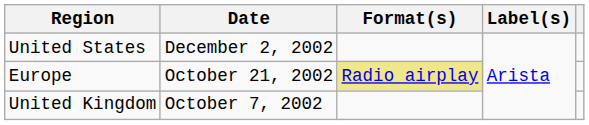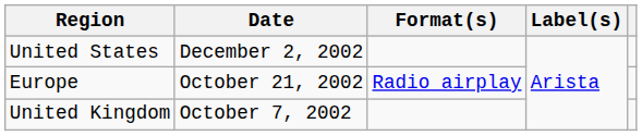Europe | Format(s): khaki background -> no background
